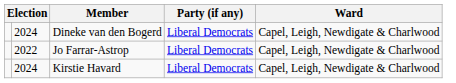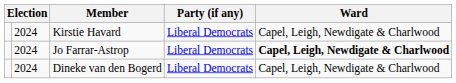rows swapped: Dineke van den Bogerd <-> Kirstie Havard
Jo Farrar-Astrop | column 2: 2022 -> 2024
Jo Farrar-Astrop | Ward: normal -> bold
